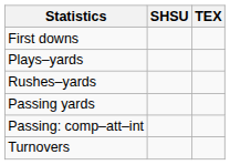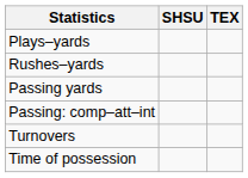- row: First downs
+ row: Time of possession
